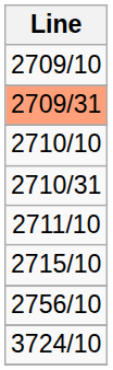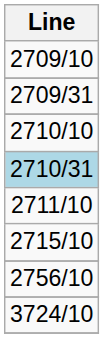row 3 | column 1: lightsalmon background -> no background
row 5 | column 1: no background -> lightblue background
